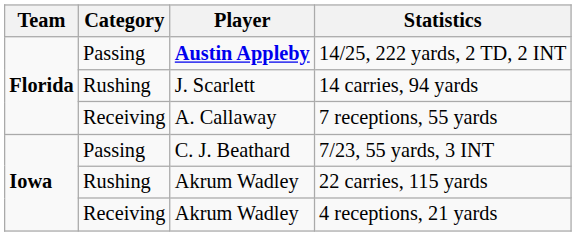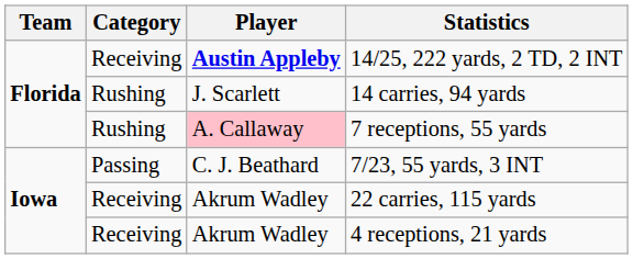14/25, 222 yards, 2 TD, 2 INT | Category: Passing -> Receiving
7 receptions, 55 yards | Category: Receiving -> Rushing
7 receptions, 55 yards | Player: no background -> pink background
22 carries, 115 yards | Category: Rushing -> Receiving
